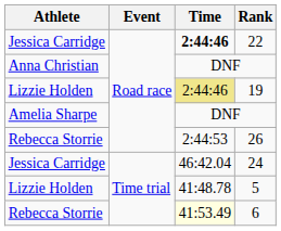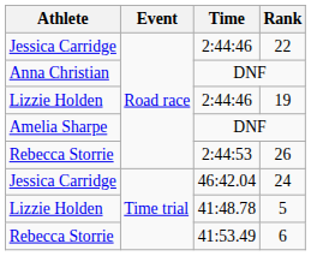22 | Time: bold -> normal
19 | Time: khaki background -> no background
6 | Time: lightyellow background -> no background
